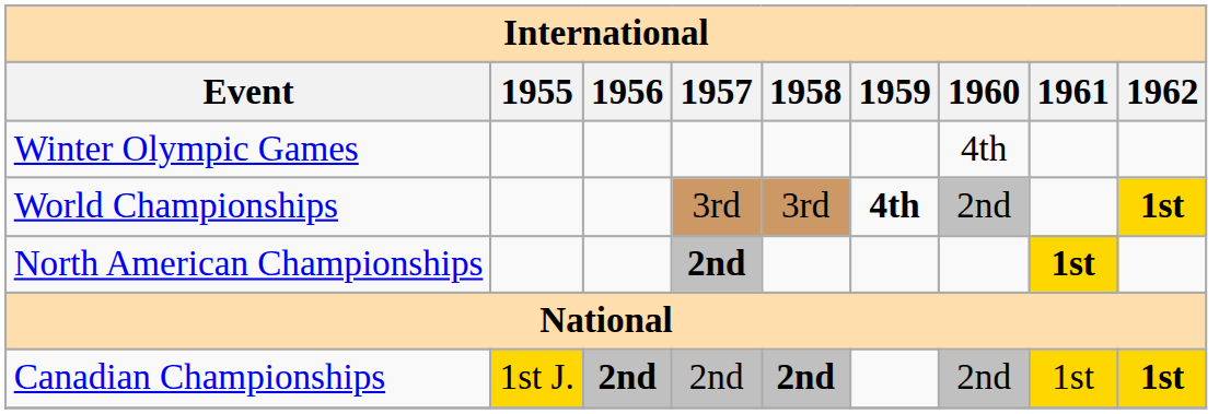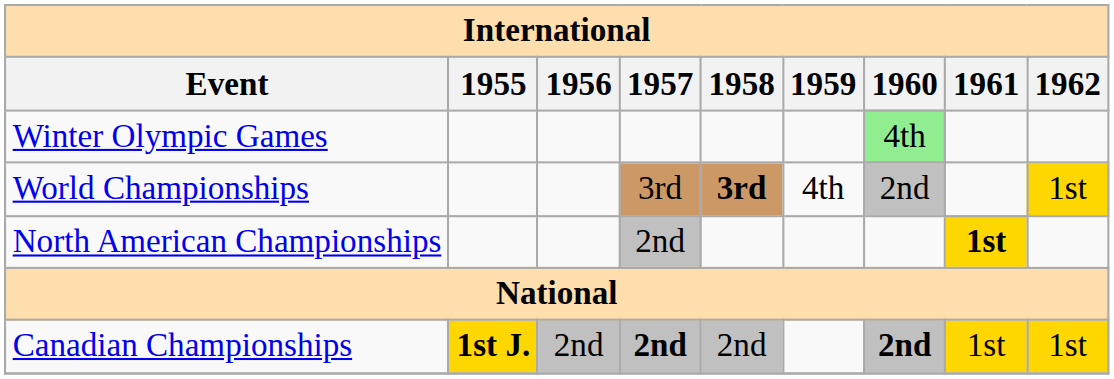Winter Olympic Games | International / 1960: no background -> lightgreen background
World Championships | International / 1958: normal -> bold
World Championships | International / 1959: bold -> normal
World Championships | International / 1962: bold -> normal
North American Championships | International / 1957: bold -> normal
Canadian Championships | International / 1955: normal -> bold
Canadian Championships | International / 1956: bold -> normal
Canadian Championships | International / 1957: normal -> bold
Canadian Championships | International / 1958: bold -> normal
Canadian Championships | International / 1960: normal -> bold
Canadian Championships | International / 1962: bold -> normal
